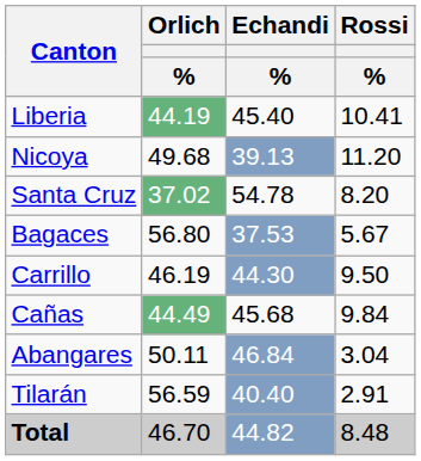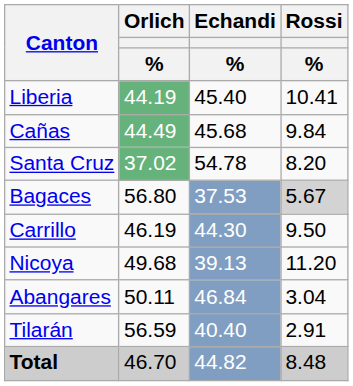rows swapped: Nicoya <-> Cañas
Bagaces | Rossi / %: no background -> lightgrey background
